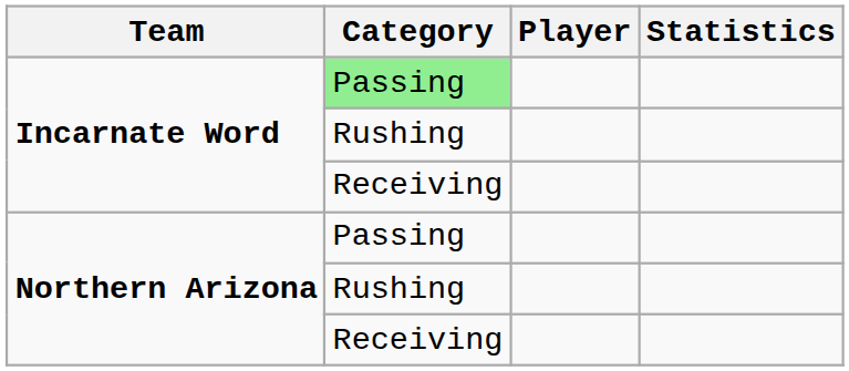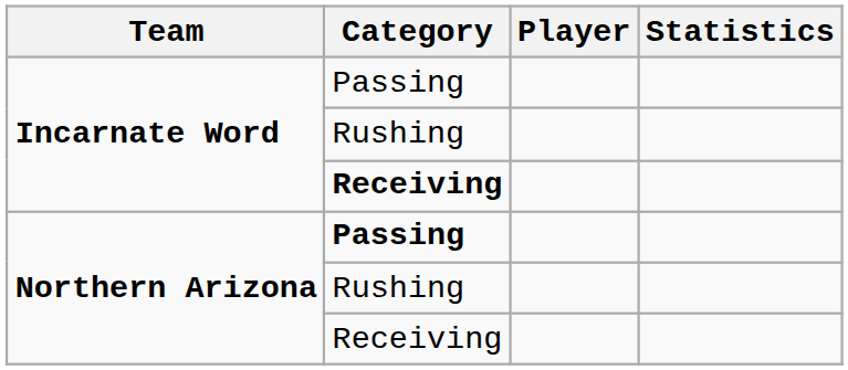Incarnate Word / Passing | Category: lightgreen background -> no background
Incarnate Word / Receiving | Category: normal -> bold
Northern Arizona / Passing | Category: normal -> bold
